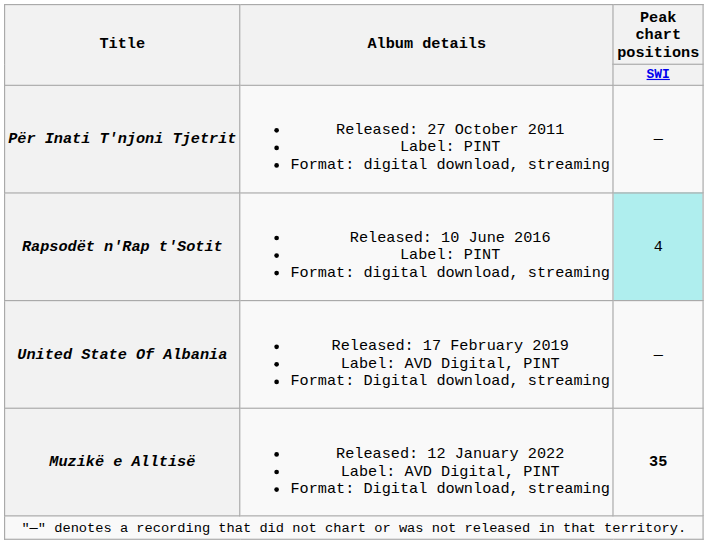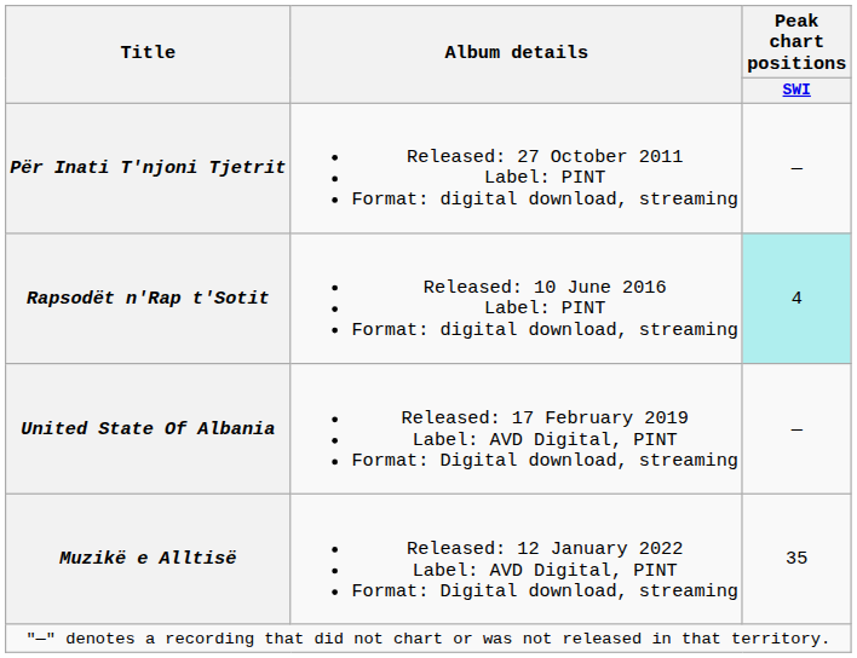Muzikë e Alltisë | Peak chart positions / SWI: bold -> normal
